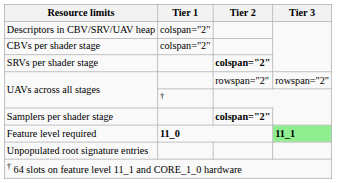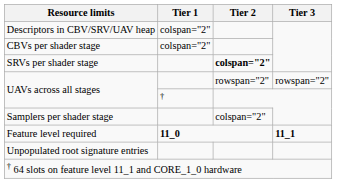Samplers per shader stage | Tier 2: bold -> normal
Feature level required | Tier 3: lightgreen background -> no background
